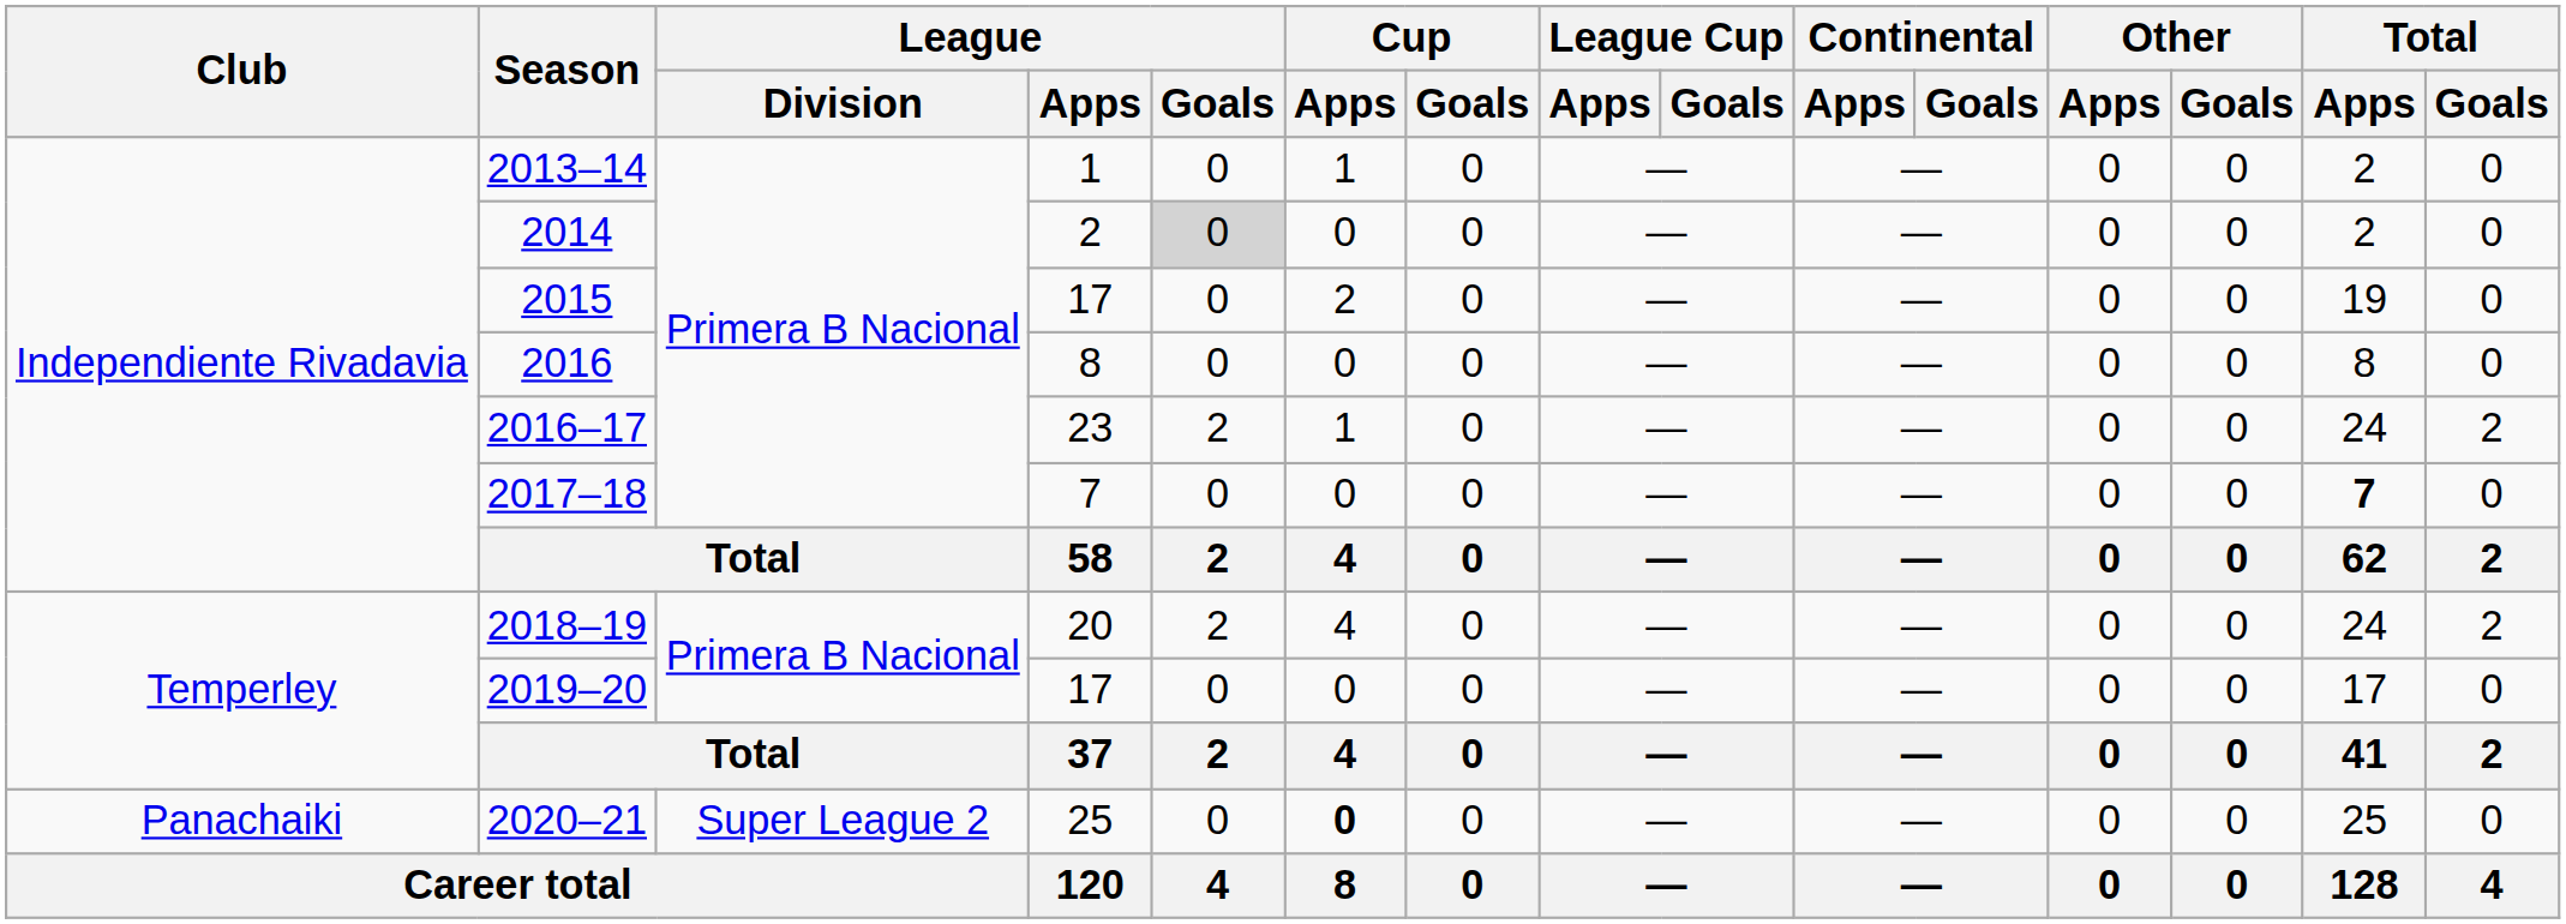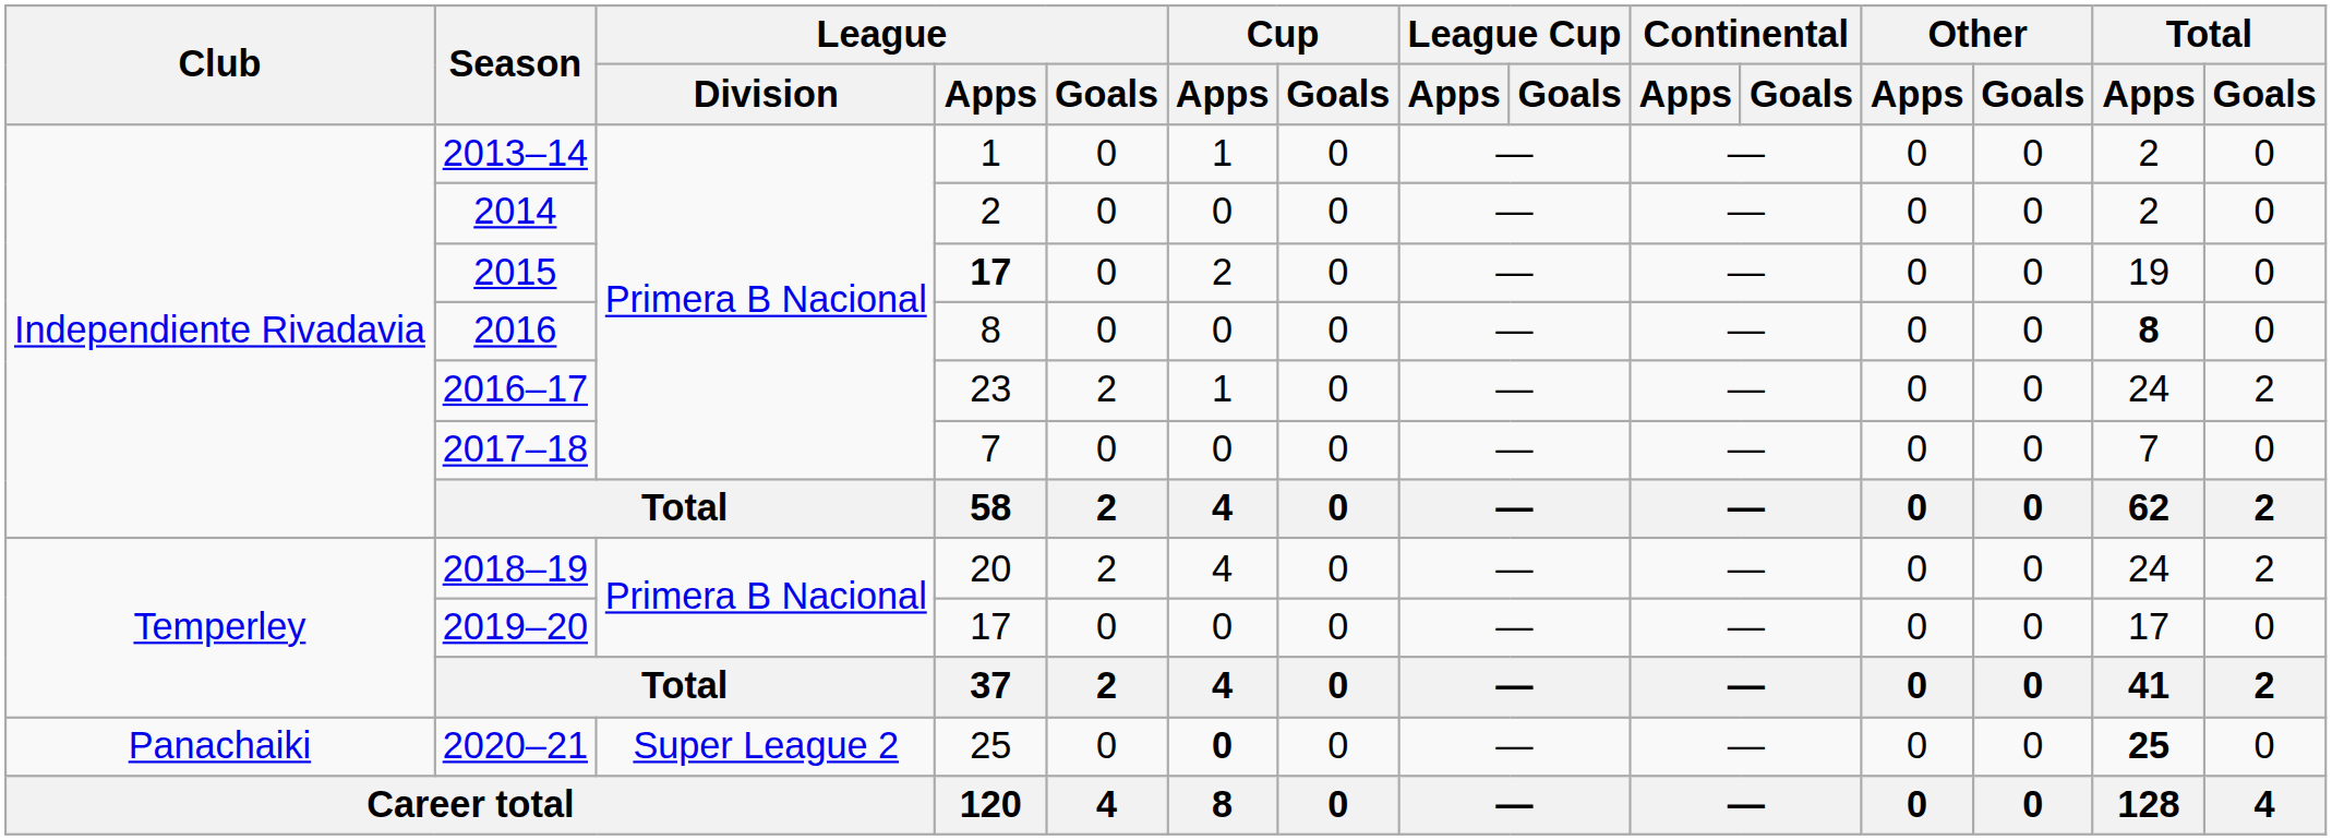2014 | League / Goals: lightgrey background -> no background
2015 | League / Apps: normal -> bold
2016 | Total / Apps: normal -> bold
2017–18 | Total / Apps: bold -> normal
2020–21 | Total / Apps: normal -> bold
